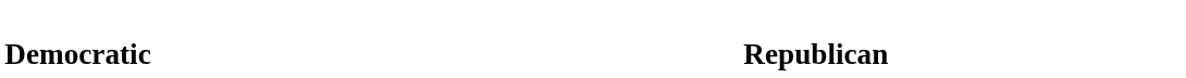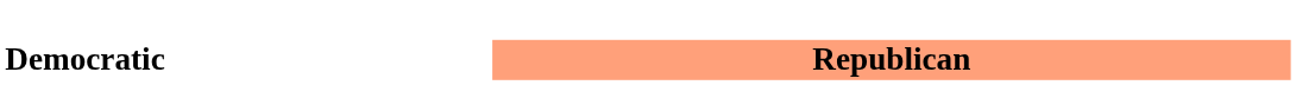Democratic | 42: no background -> lightsalmon background
